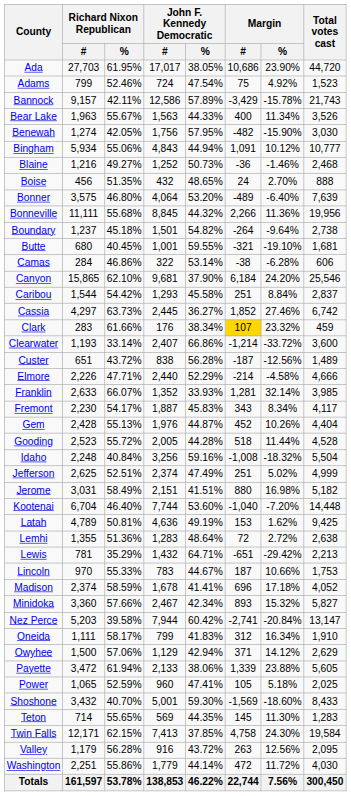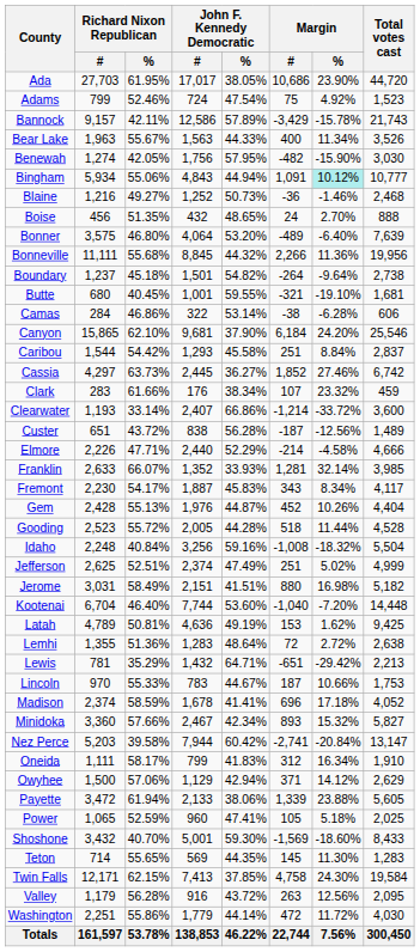Bingham | Margin / %: no background -> paleturquoise background
Clark | Margin / #: gold background -> no background
